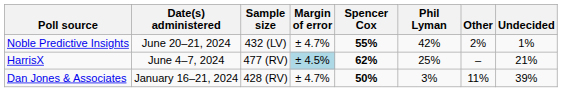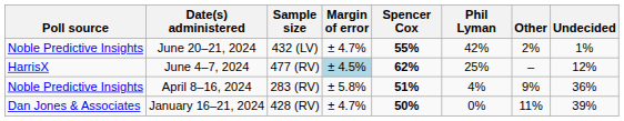June 4–7, 2024 | Undecided: 21% -> 12%
+ row: Noble Predictive Insights | April 8–16, 2024 | 283 (RV) | ± 5.8% | 51% | 4% | 9% | 36%
January 16–21, 2024 | Phil Lyman: 3% -> 0%
